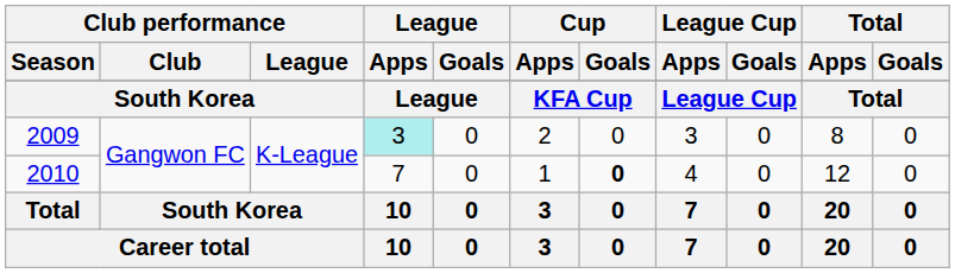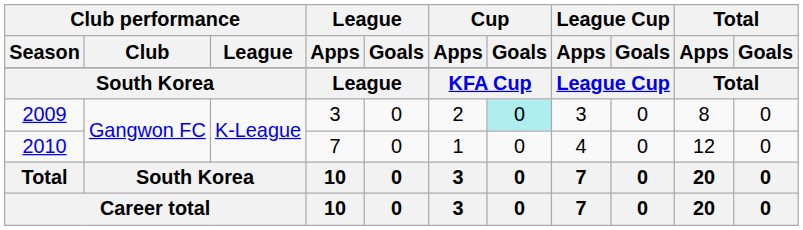2009 | League / Apps: paleturquoise background -> no background
2009 | Cup / Goals: no background -> paleturquoise background
2010 | Cup / Goals: bold -> normal
